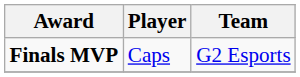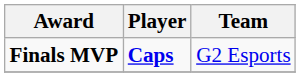Finals MVP | Player: normal -> bold
